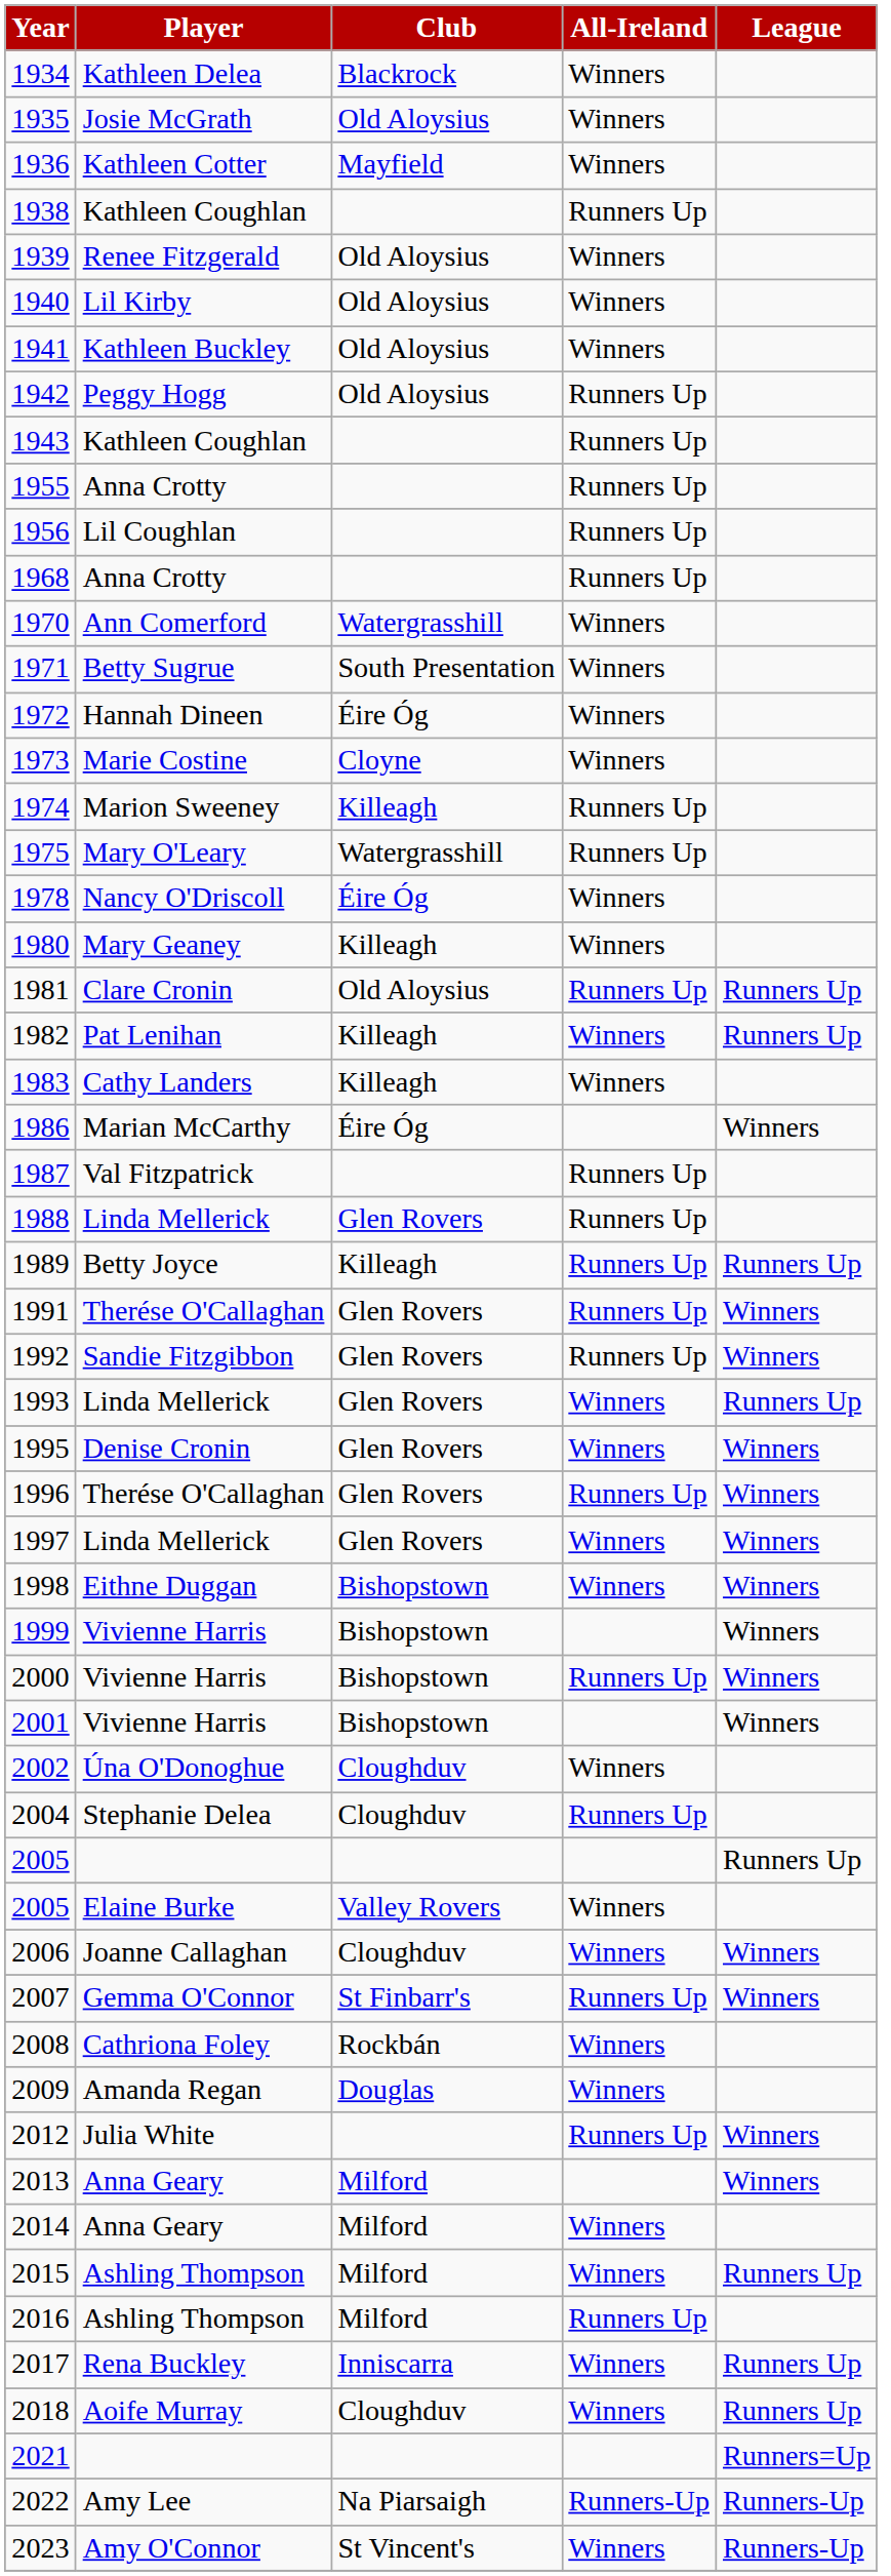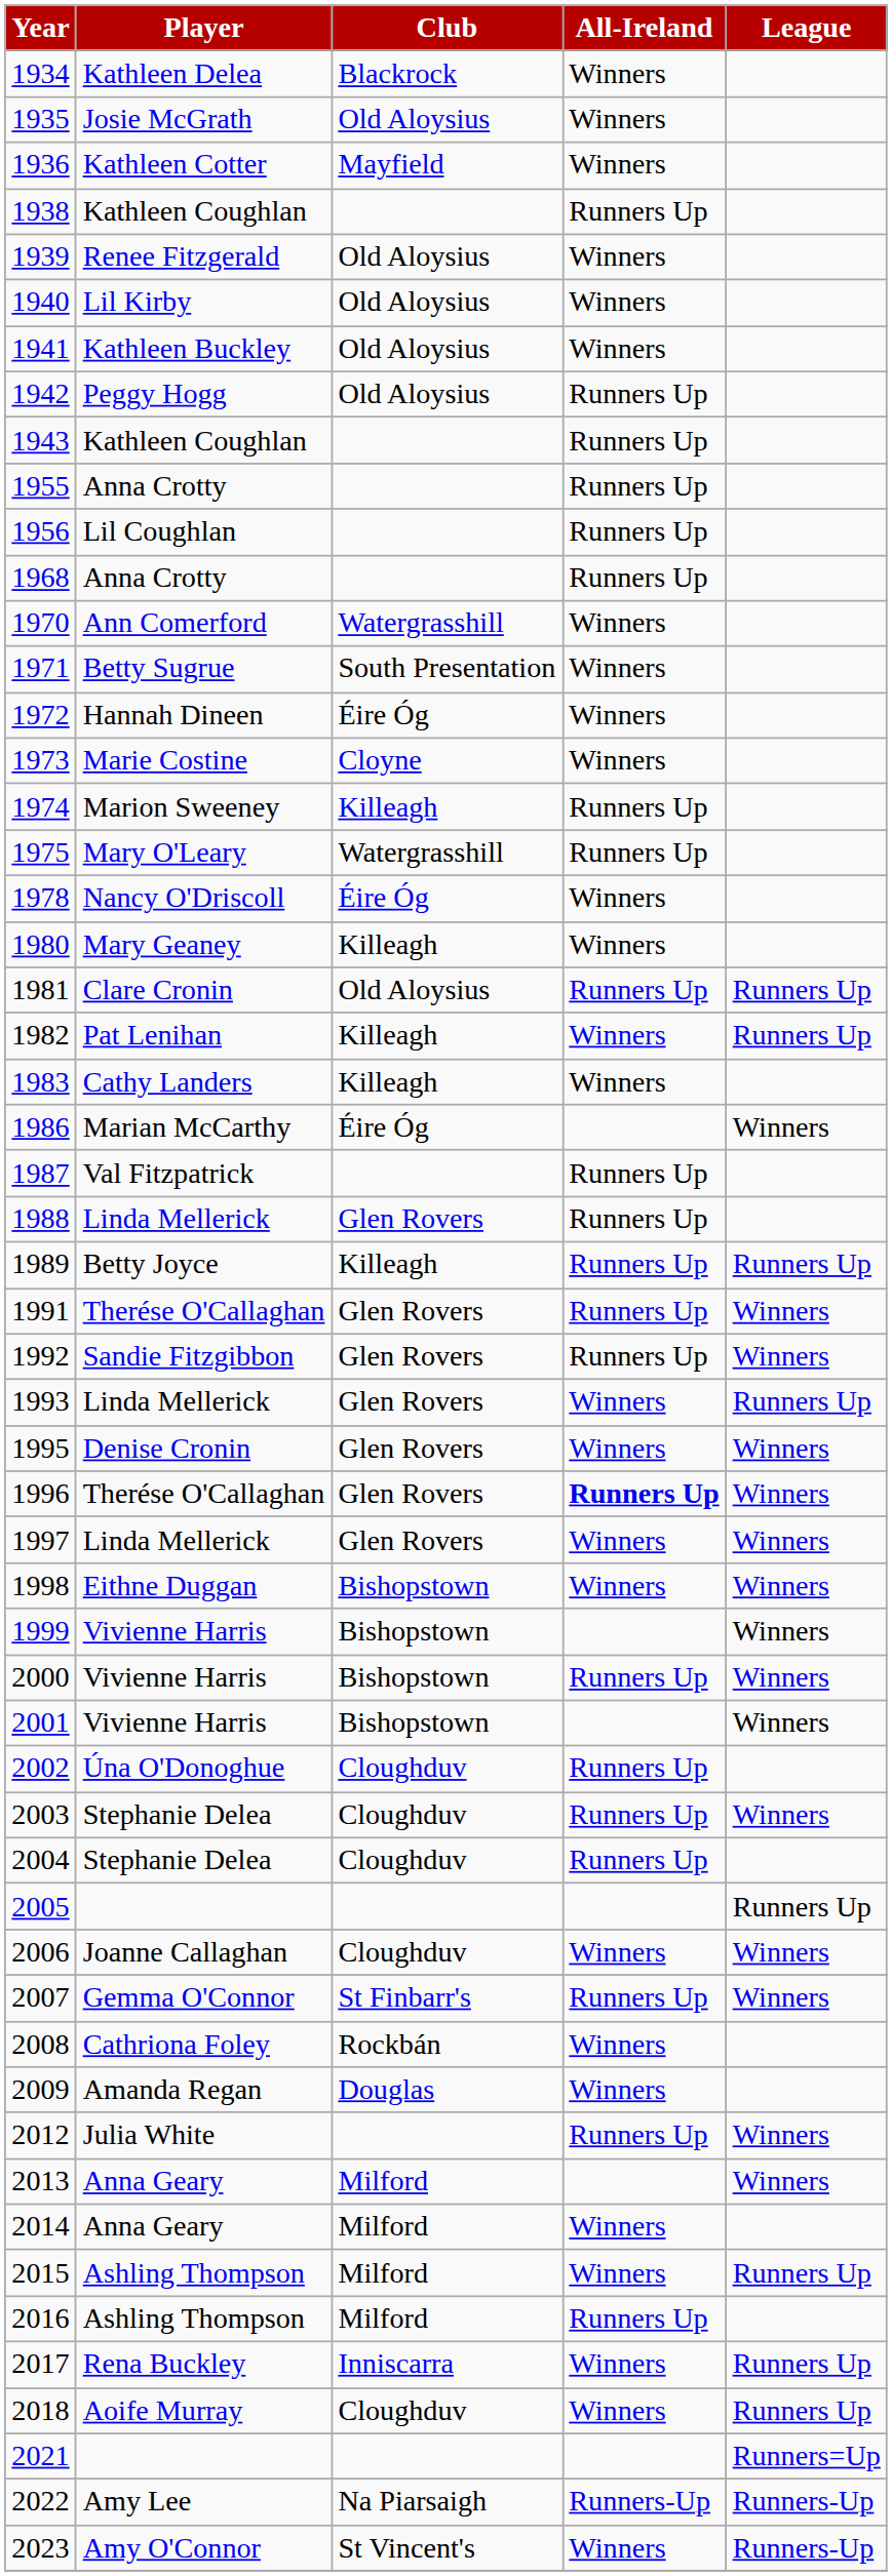1996 | All-Ireland: normal -> bold
2002 | All-Ireland: Winners -> Runners Up
+ row: 2003 | Stephanie Delea | Cloughduv | Runners Up | Winners
- row: 2005 | Elaine Burke | Valley Rovers | Winners
